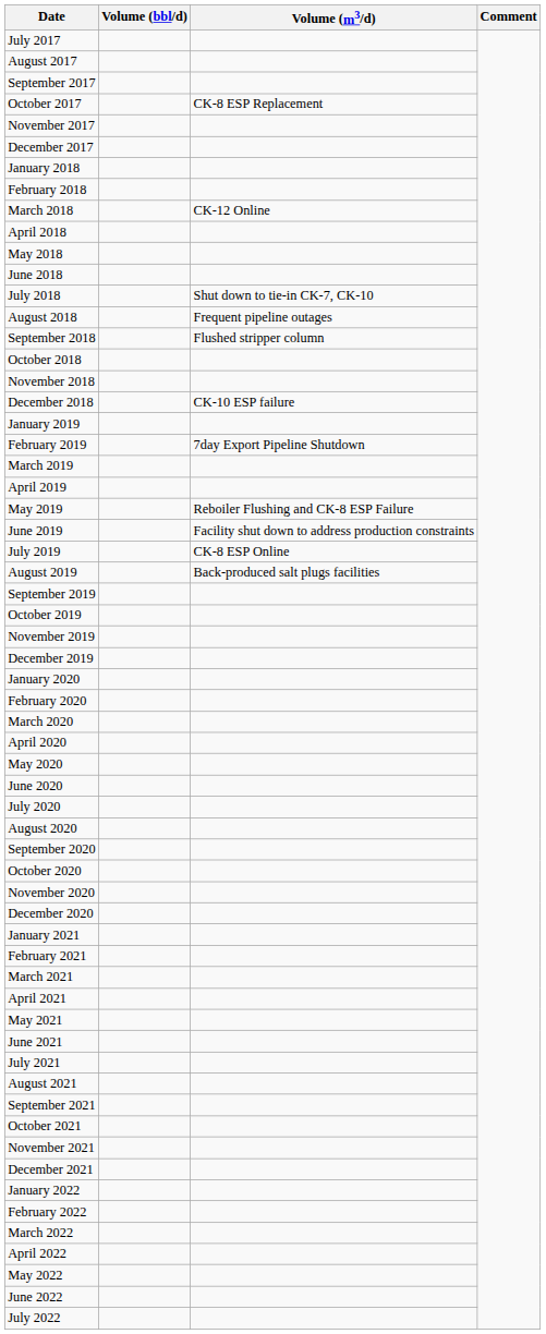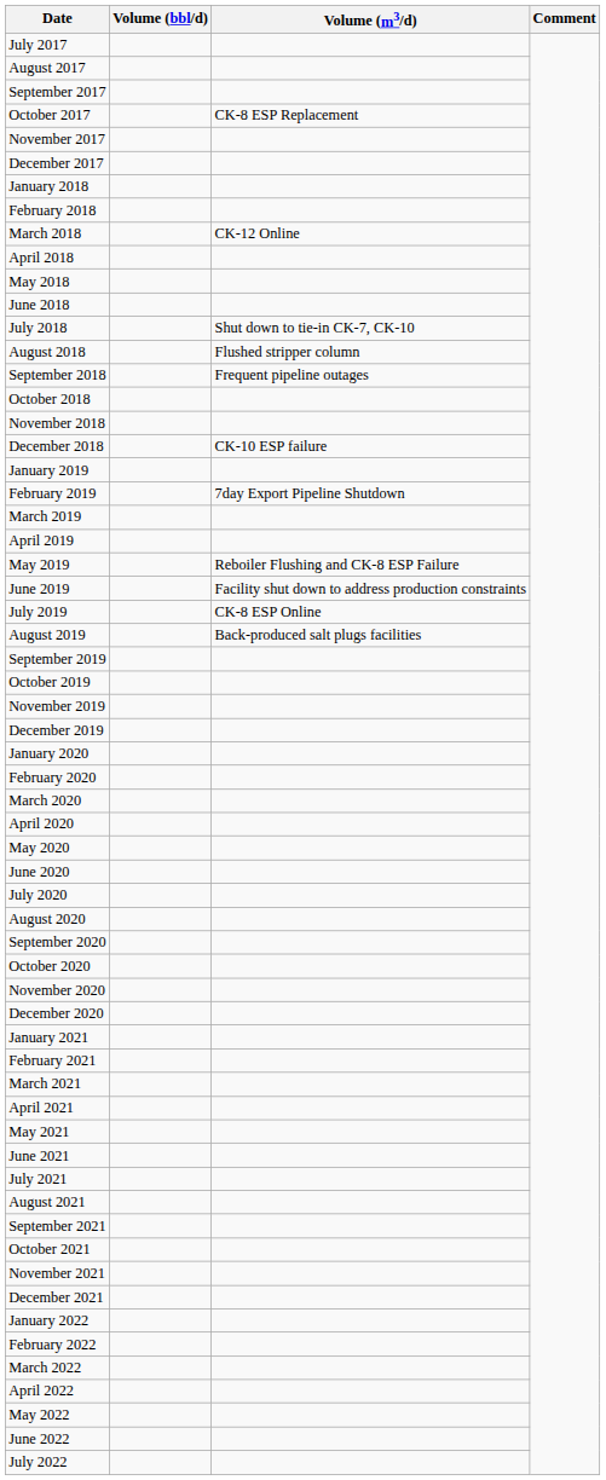August 2018 | Volume (m3/d): Frequent pipeline outages -> Flushed stripper column
September 2018 | Volume (m3/d): Flushed stripper column -> Frequent pipeline outages
